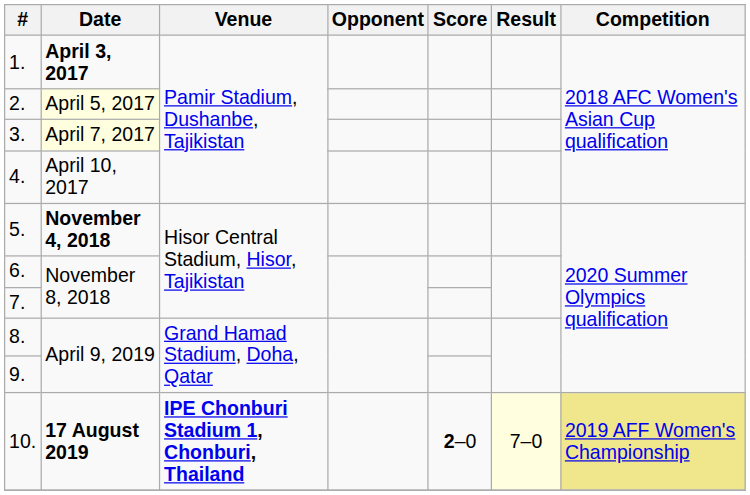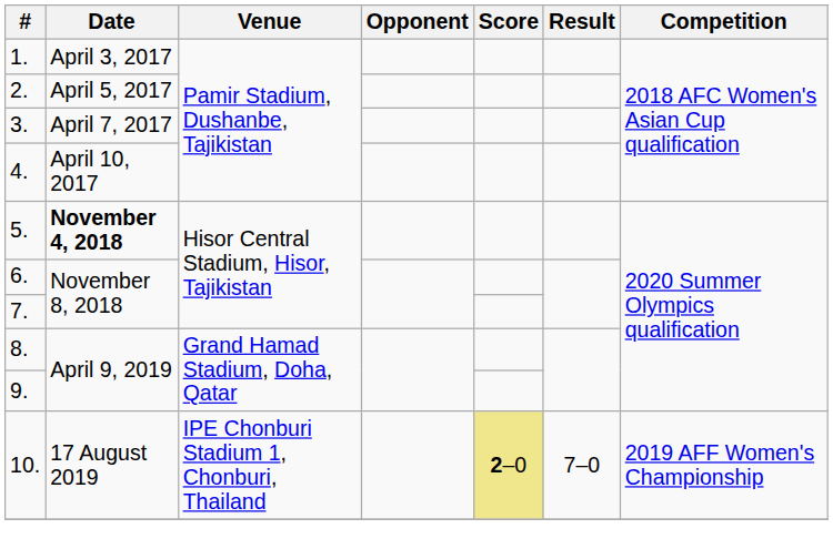1. | Date: bold -> normal
2. | Date: lightyellow background -> no background
3. | Date: lightyellow background -> no background
10. | Date: bold -> normal
10. | Venue: bold -> normal
10. | Score: no background -> khaki background
10. | Result: lightyellow background -> no background
10. | Competition: khaki background -> no background
